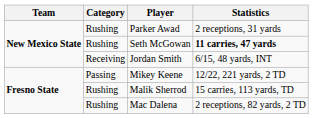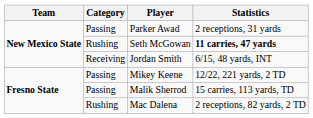Parker Awad | Category: Rushing -> Passing
Malik Sherrod | Category: Rushing -> Passing
